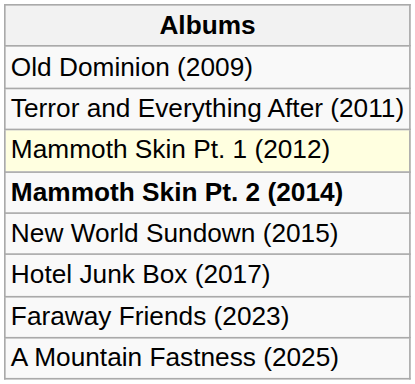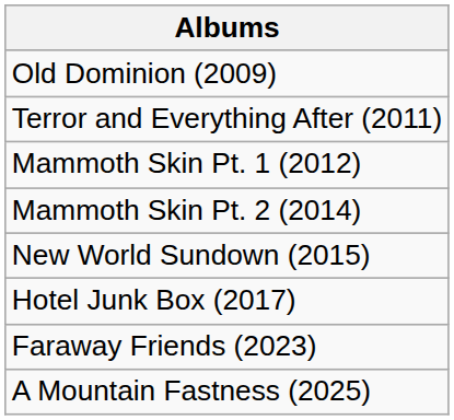row 4 | column 1: lightyellow background -> no background
row 5 | column 1: bold -> normal
